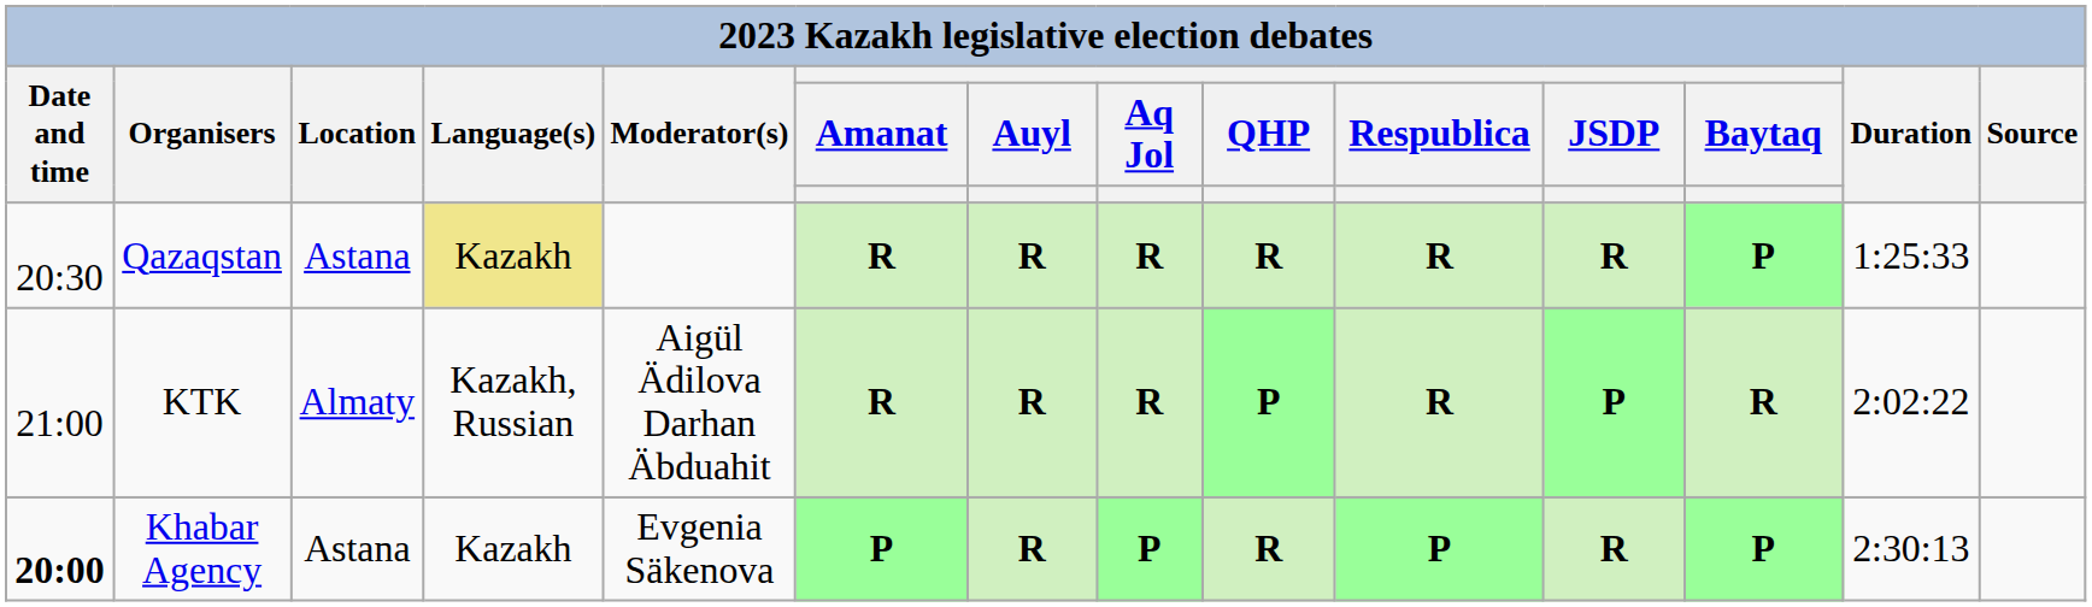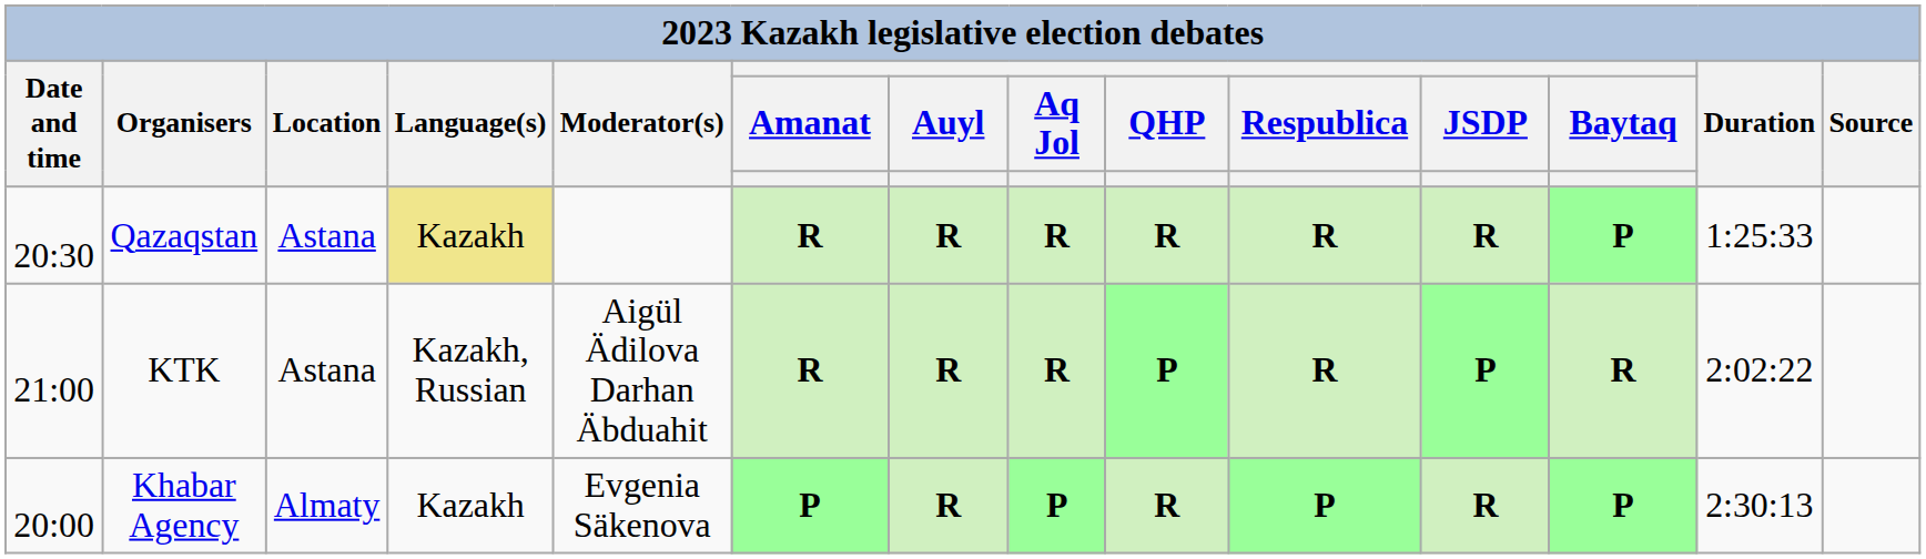KTK | Location: Almaty -> Astana
Khabar Agency | Date and time: bold -> normal
Khabar Agency | Location: Astana -> Almaty
